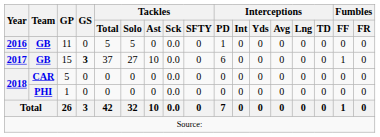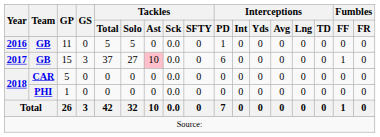15 | GS: bold -> normal
15 | Tackles / Ast: no background -> pink background
